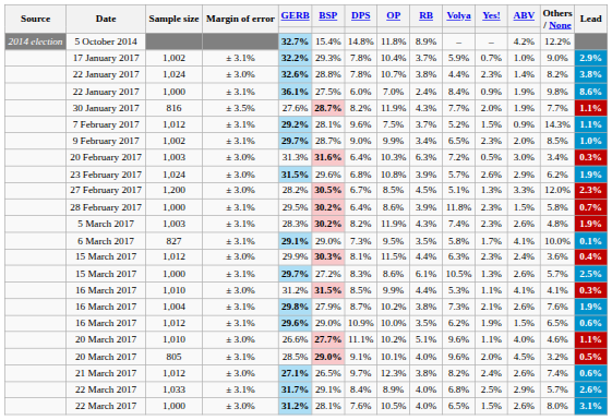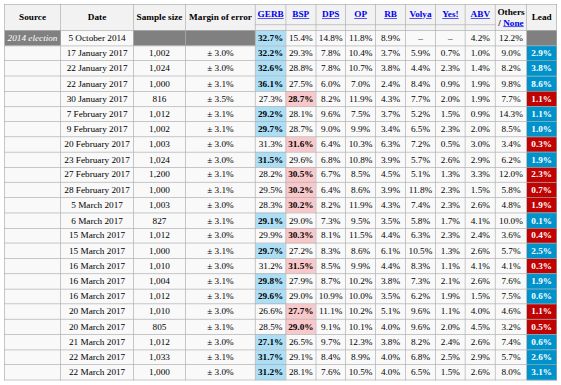17 January 2017 | Margin of error: ± 3.1% -> ± 3.0%
30 January 2017 | GERB: 27.6% -> 27.3%
27 February 2017 | Margin of error: ± 3.0% -> ± 3.1%
5 March 2017 | Margin of error: ± 3.1% -> ± 3.0%
16 March 2017 / 1,010 | Volya: 5.3% -> 8.3%
16 March 2017 / 1,012 | Others / None: 6.5% -> 7.5%
